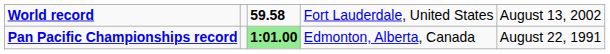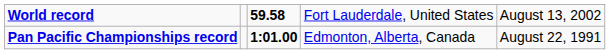Pan Pacific Championships record | column 3: lightgreen background -> no background
